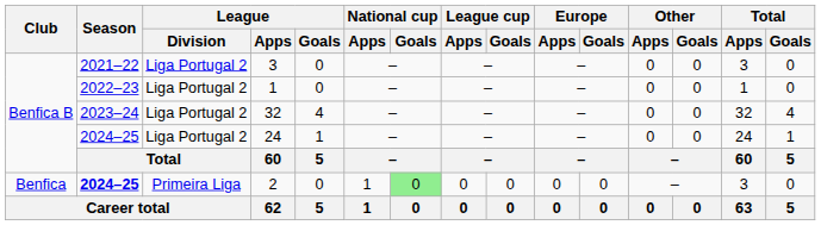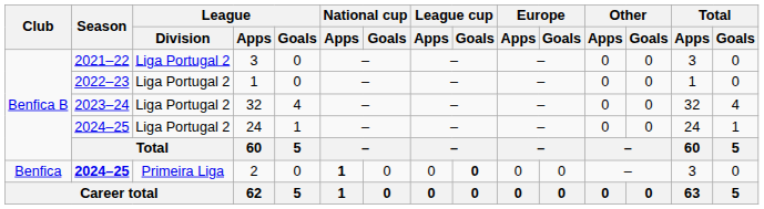2 | National cup / Apps: normal -> bold
2 | National cup / Goals: lightgreen background -> no background
2 | League cup / Goals: normal -> bold
